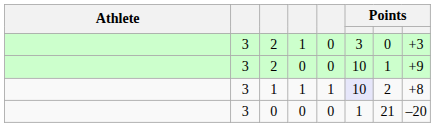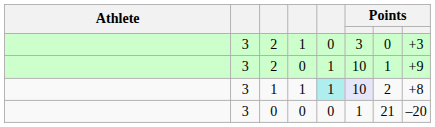row 4 | column 5: 0 -> 1
row 5 | column 5: no background -> paleturquoise background
